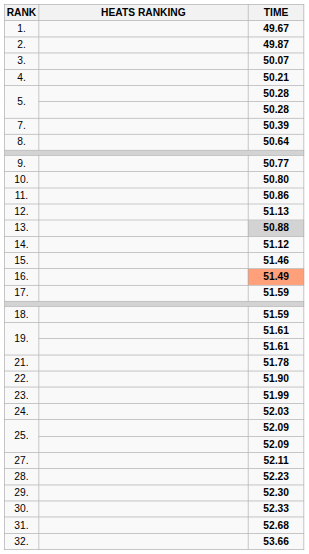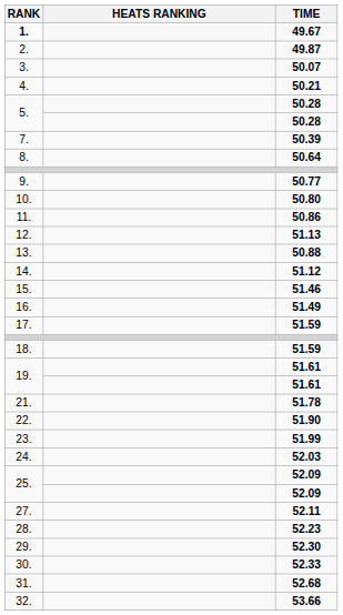1. | RANK: normal -> bold
13. | TIME: lightgrey background -> no background
16. | TIME: lightsalmon background -> no background
